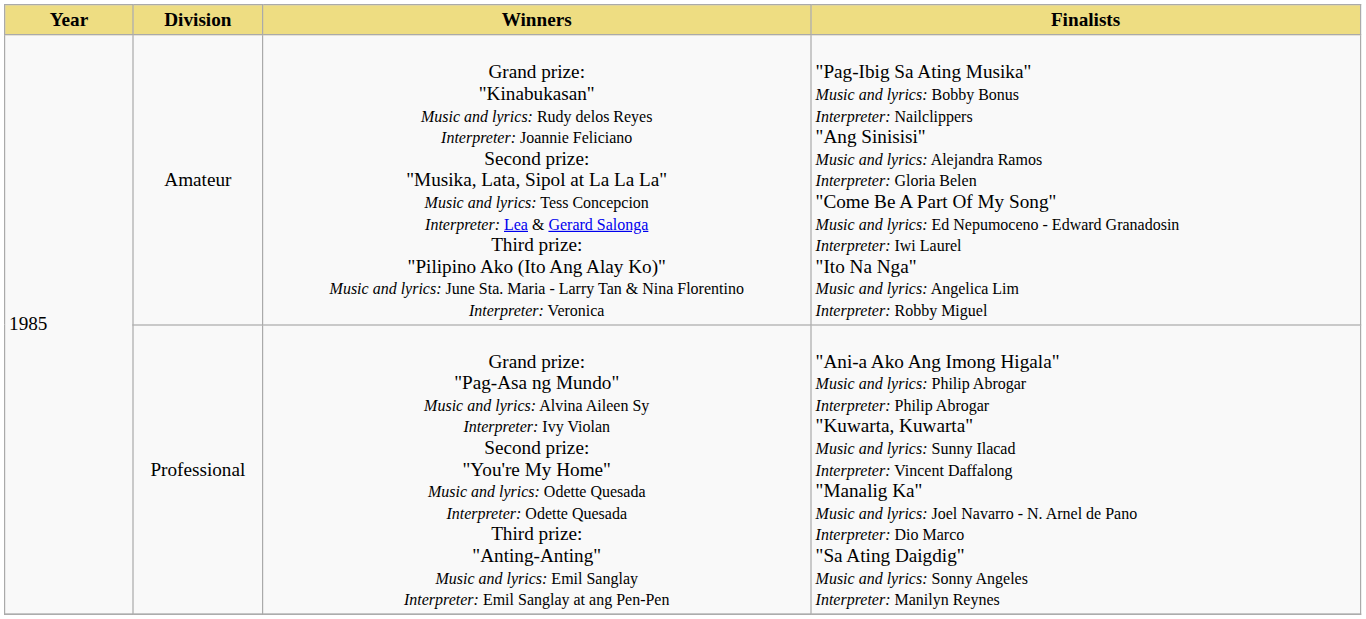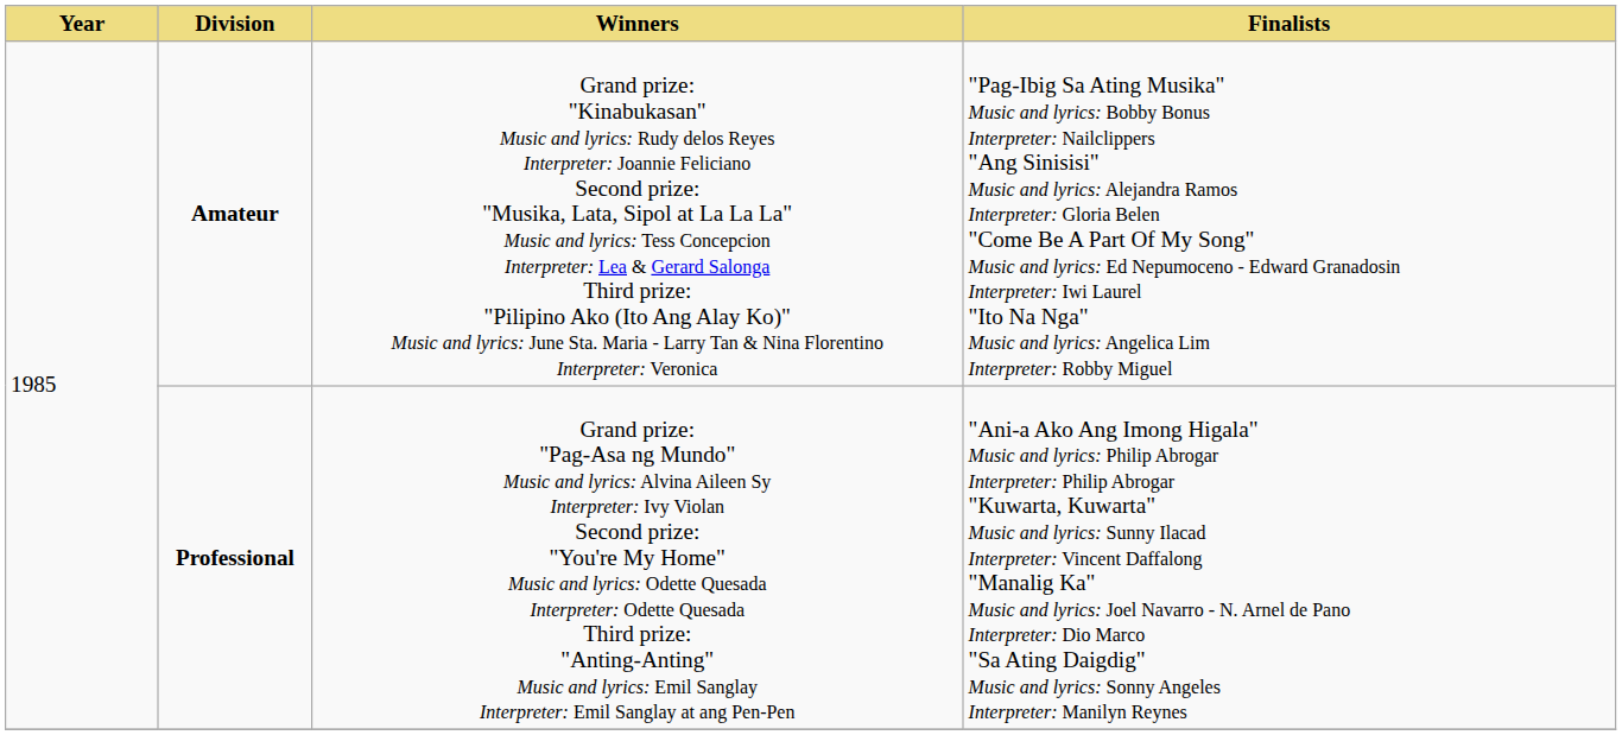Amateur | Division: normal -> bold
Professional | Division: normal -> bold
